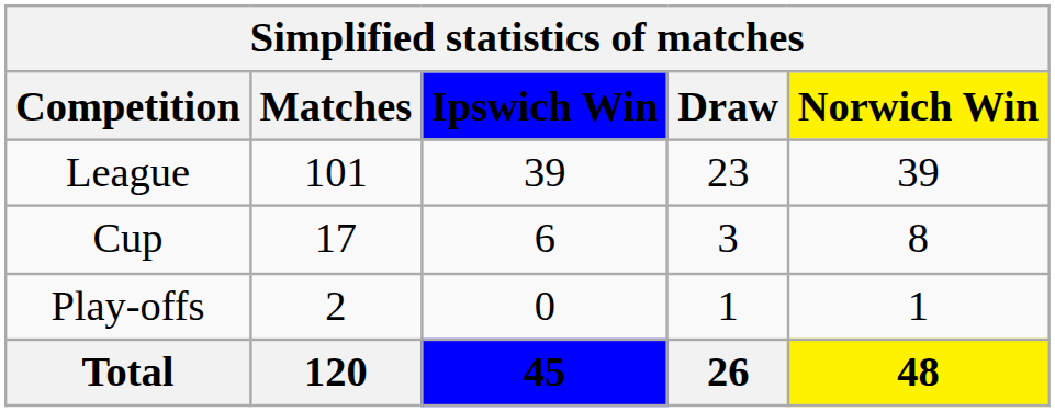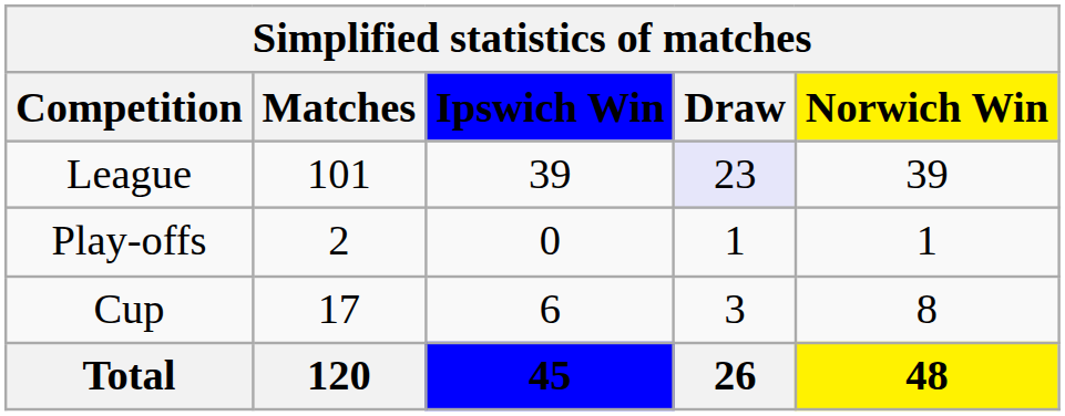League | Draw: no background -> lavender background
rows swapped: Cup <-> Play-offs
